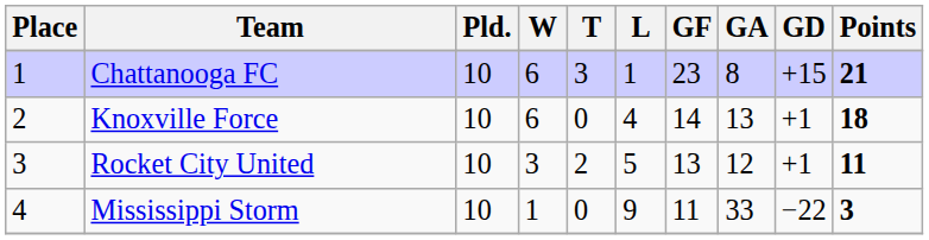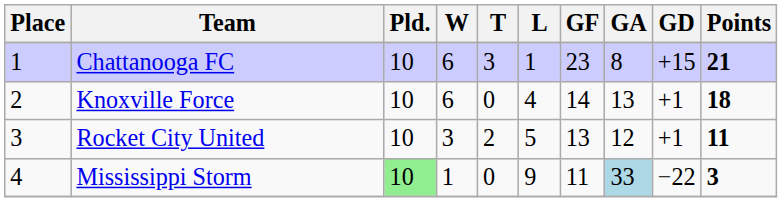Mississippi Storm | Pld.: no background -> lightgreen background
Mississippi Storm | GA: no background -> lightblue background
